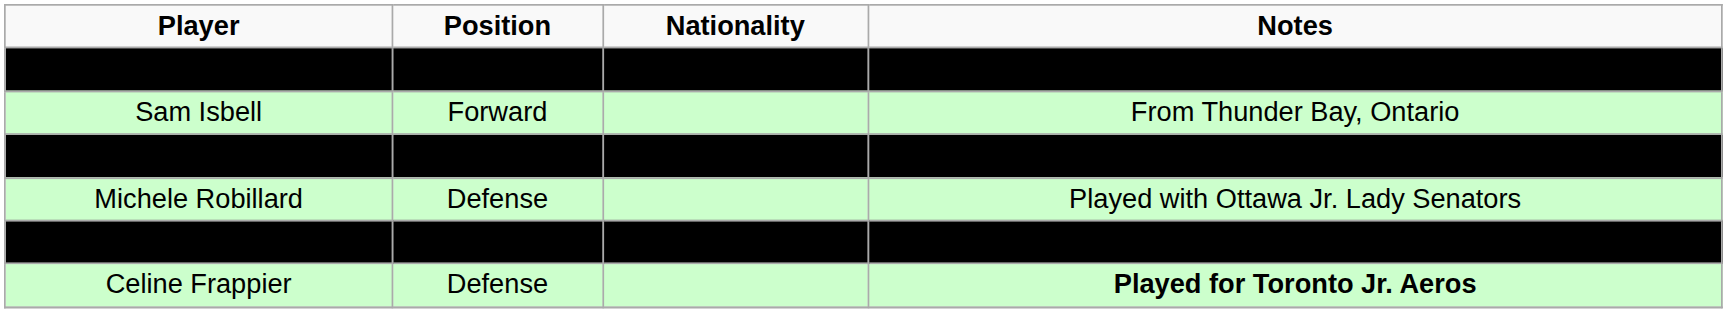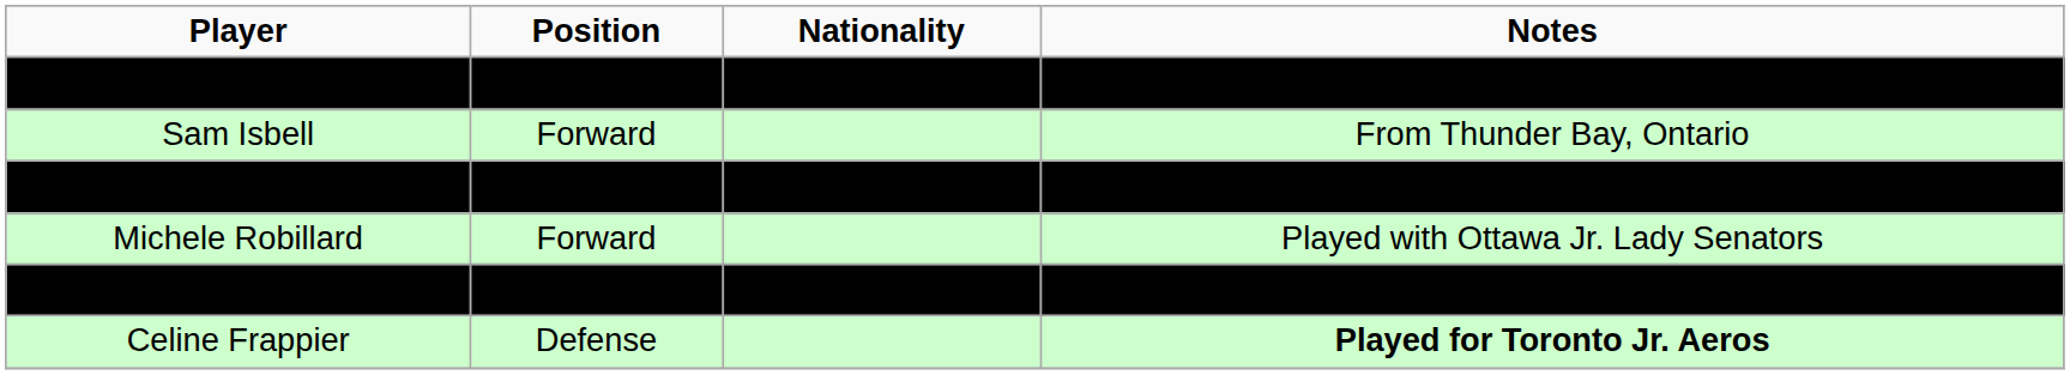rows swapped: Claire Werynski <-> Nicole Guagliardi
Michele Robillard | Position: Defense -> Forward
